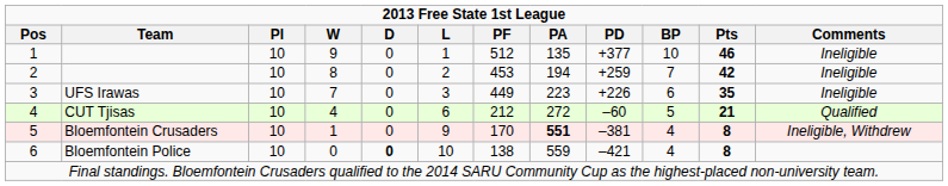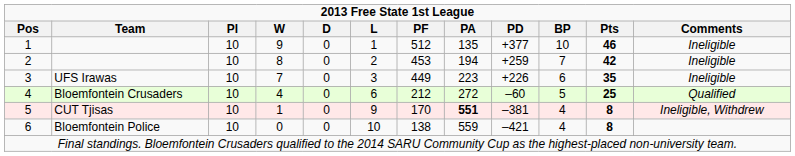row 6 | Team: CUT Tjisas -> Bloemfontein Crusaders
row 6 | Pts: 21 -> 25
row 7 | Team: Bloemfontein Crusaders -> CUT Tjisas
row 8 | D: bold -> normal
